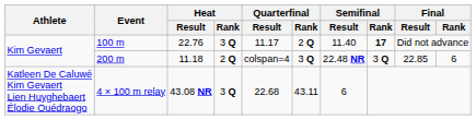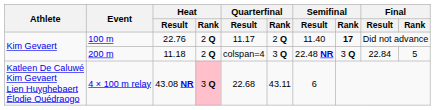100 m | Heat / Rank: 3 Q -> 2 Q
200 m | Final / Result: 22.85 -> 22.84
200 m | Final / Rank: 6 -> 5
4 × 100 m relay | Heat / Rank: no background -> pink background
